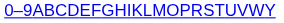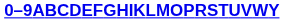row 1 | column 1: normal -> bold
